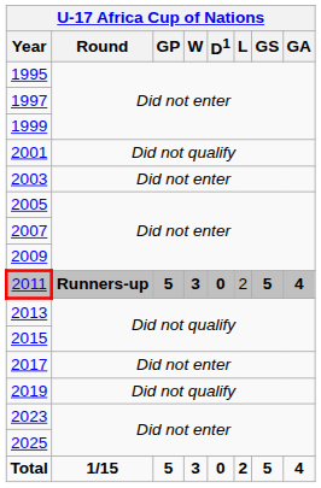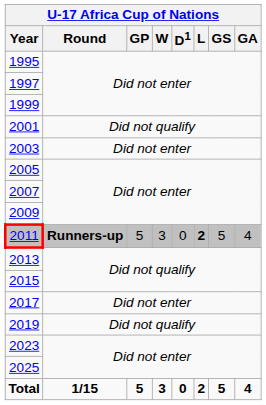2011 | GP: bold -> normal
2011 | W: bold -> normal
2011 | D1: bold -> normal
2011 | L: normal -> bold
2011 | GS: bold -> normal
2011 | GA: bold -> normal
